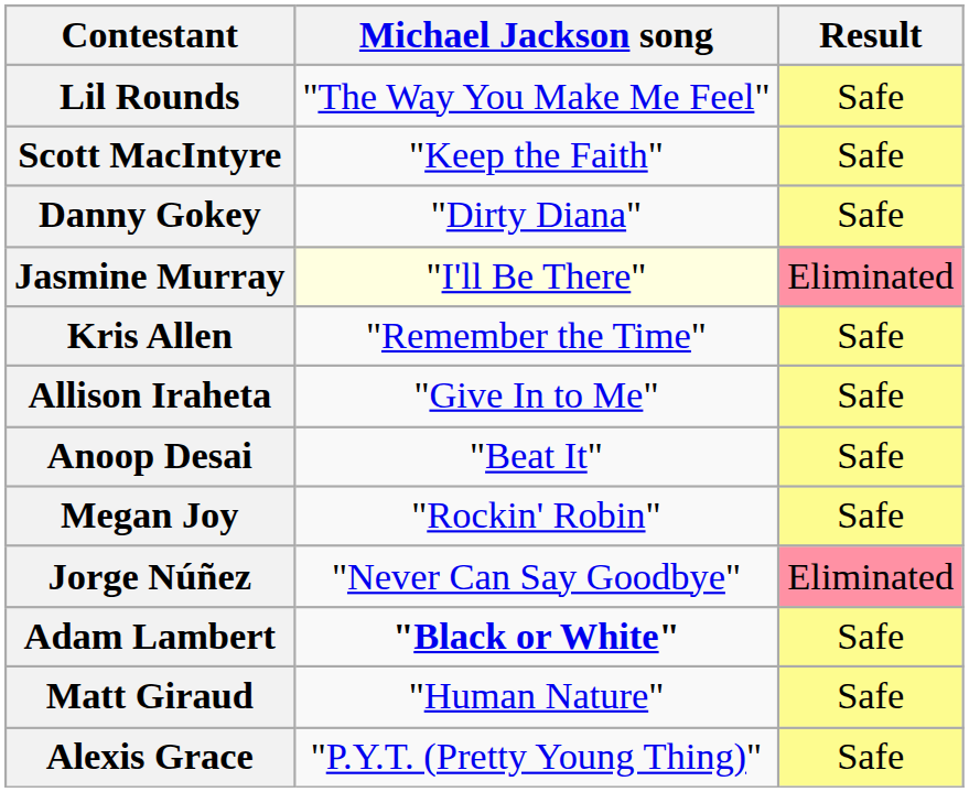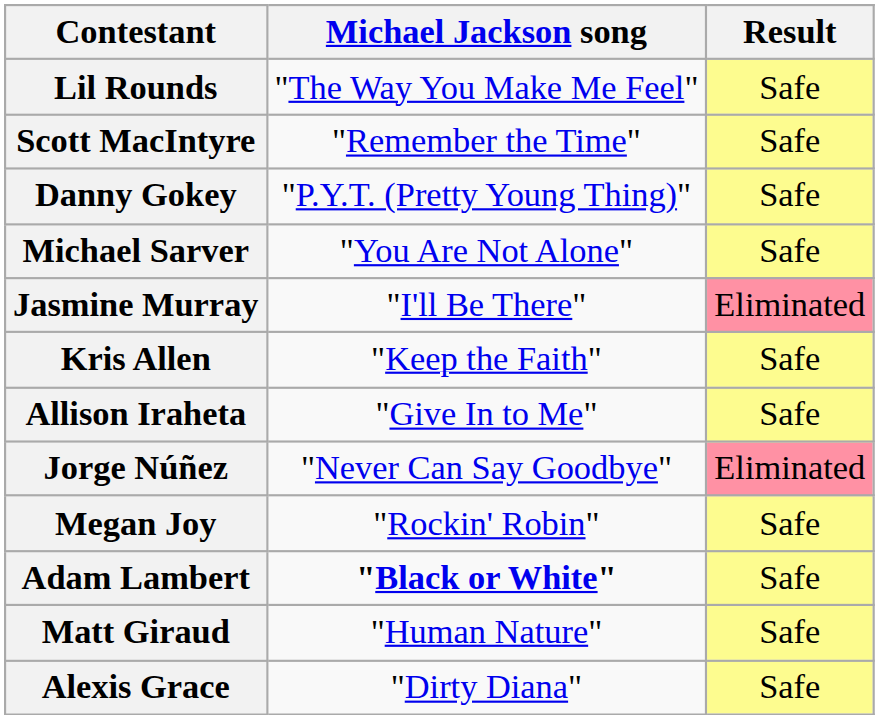Scott MacIntyre | Michael Jackson song: "Keep the Faith" -> "Remember the Time"
Danny Gokey | Michael Jackson song: "Dirty Diana" -> "P.Y.T. (Pretty Young Thing)"
+ row: Michael Sarver | "You Are Not Alone" | Safe
Jasmine Murray | Michael Jackson song: lightyellow background -> no background
Kris Allen | Michael Jackson song: "Remember the Time" -> "Keep the Faith"
- row: Anoop Desai | "Beat It" | Safe
rows swapped: Jorge Núñez <-> Megan Joy
Alexis Grace | Michael Jackson song: "P.Y.T. (Pretty Young Thing)" -> "Dirty Diana"
